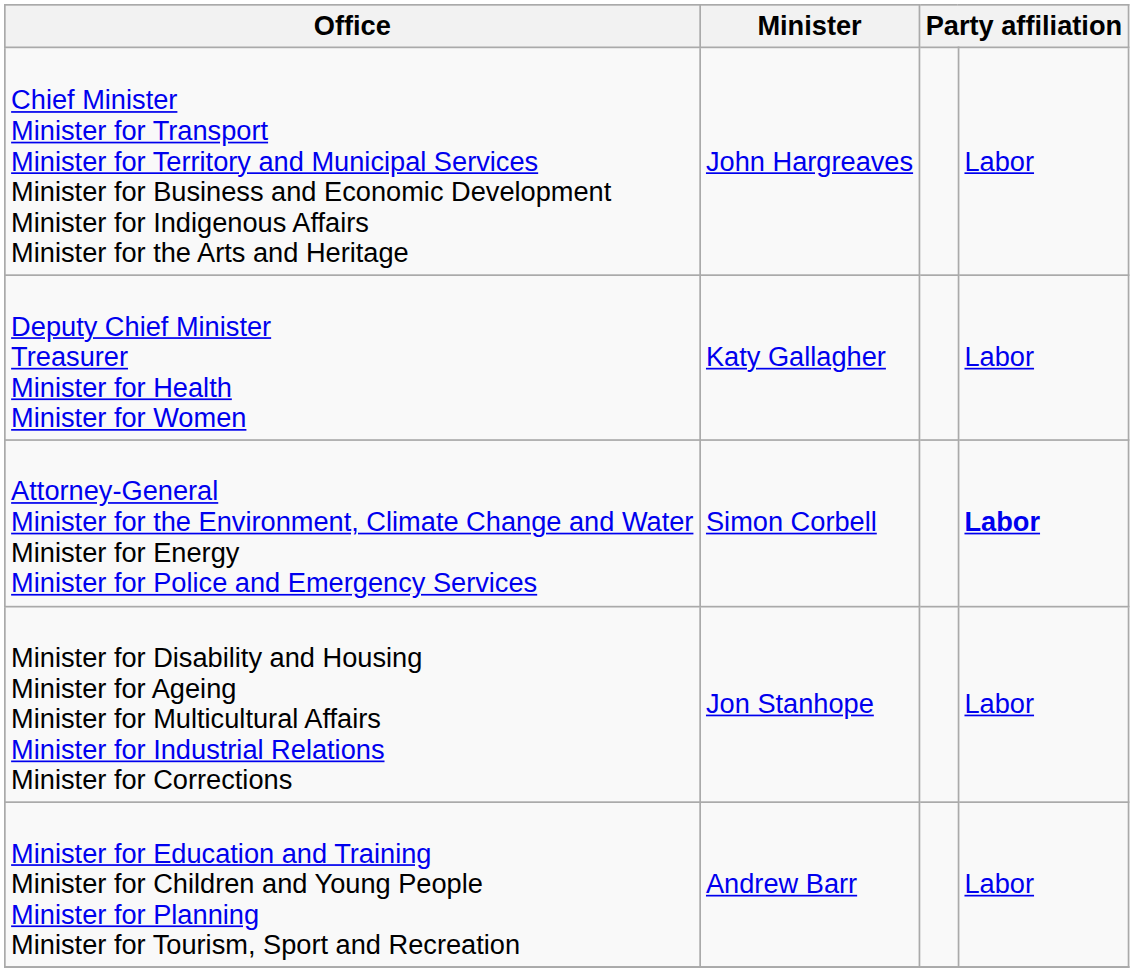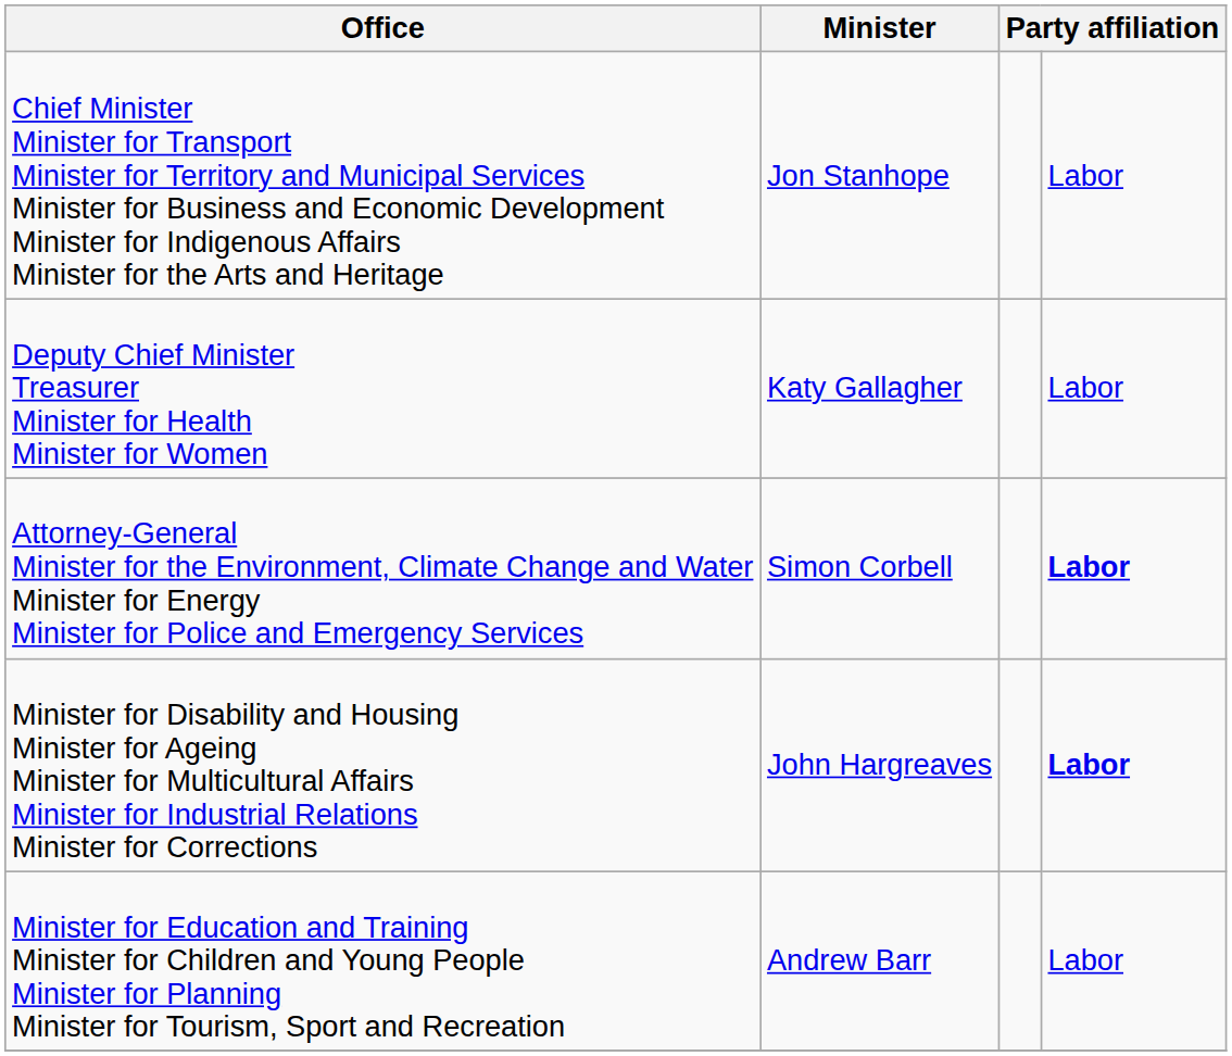row 2 | Minister: John Hargreaves -> Jon Stanhope
row 5 | Minister: Jon Stanhope -> John Hargreaves
row 5 | column 4: normal -> bold
